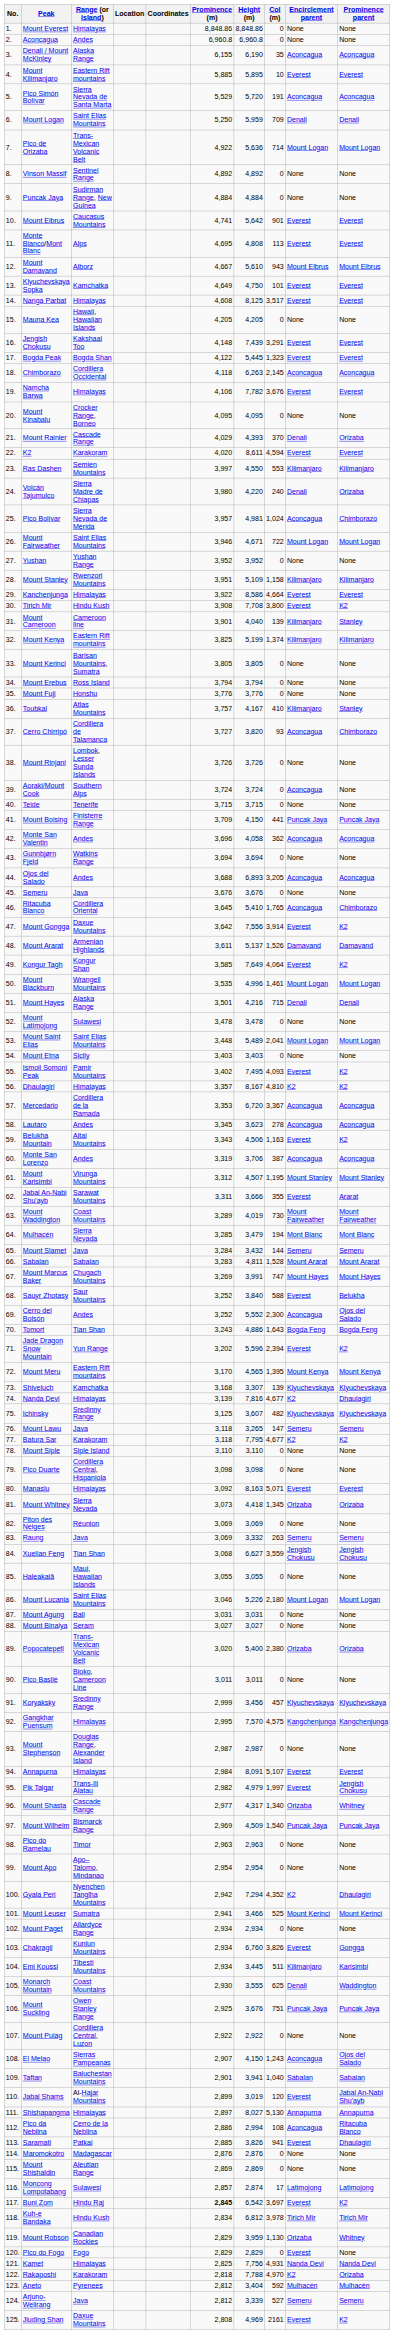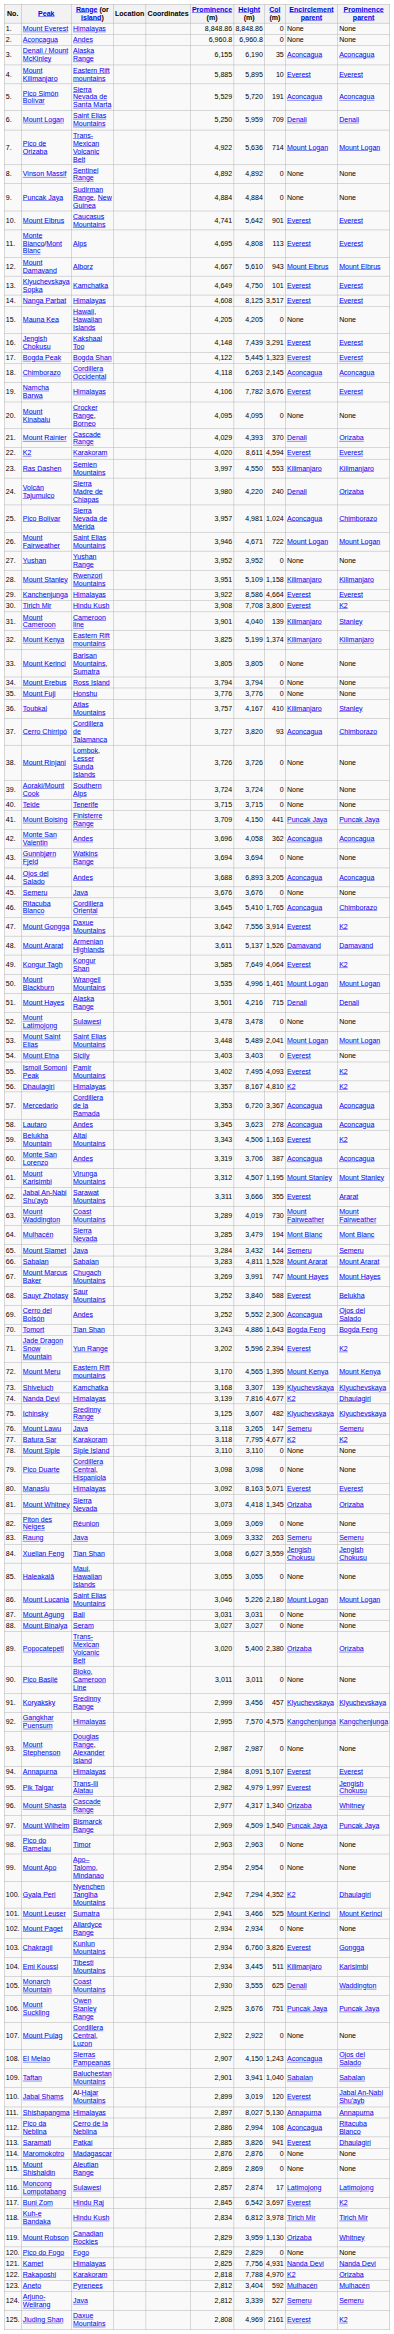Aoraki/Mount Cook | Encirclement parent: Aconcagua -> None
Mount Etna | Encirclement parent: None -> Everest
Buni Zom | Prominence (m): bold -> normal
Pico do Fogo | Encirclement parent: Everest -> None
